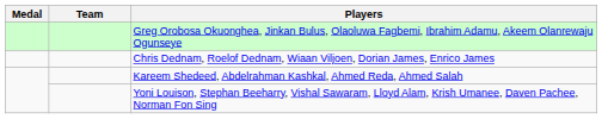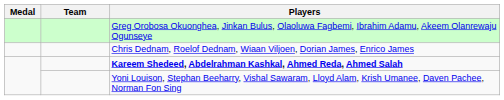Kareem Shedeed, Abdelrahman Kashkal, Ahmed Reda, Ahmed Salah | Players: normal -> bold
